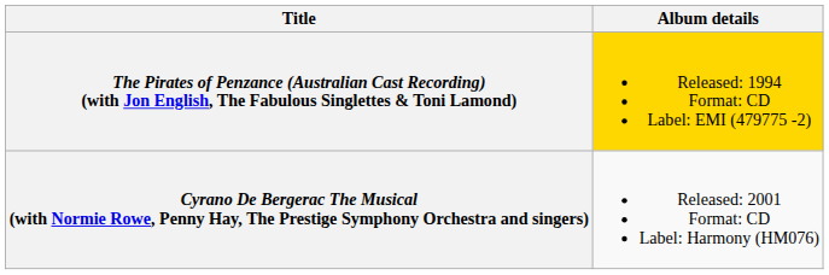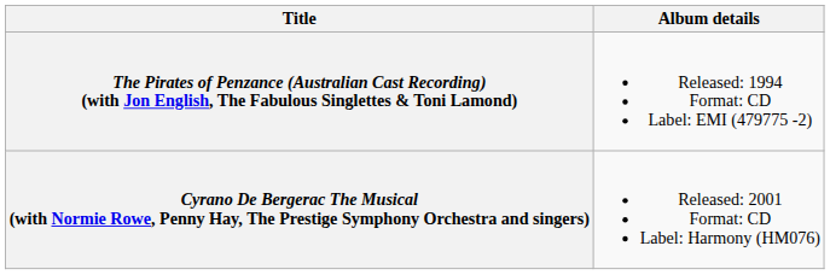row 2 | Album details: gold background -> no background
